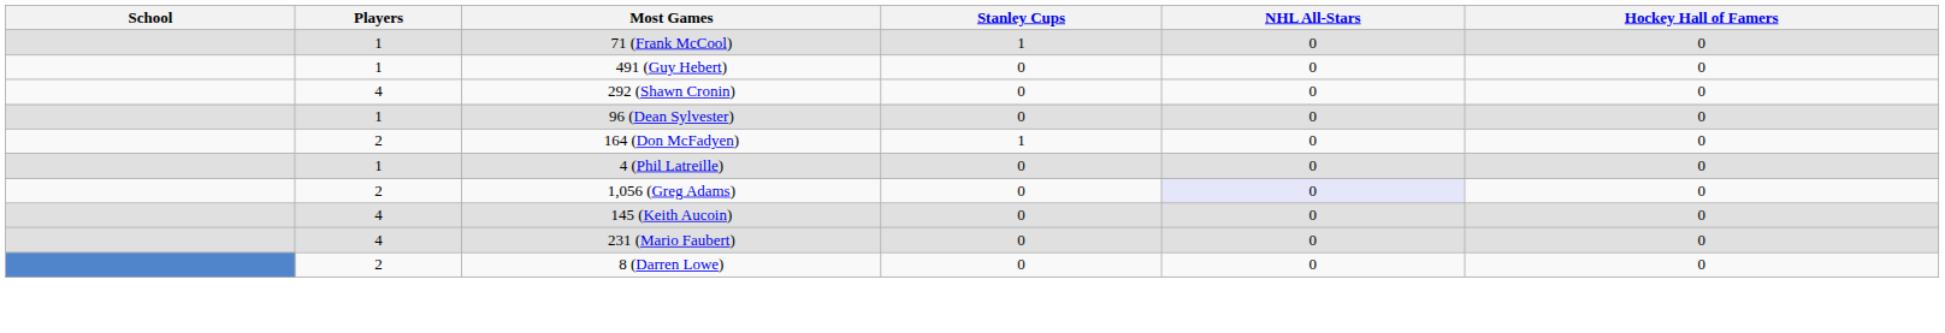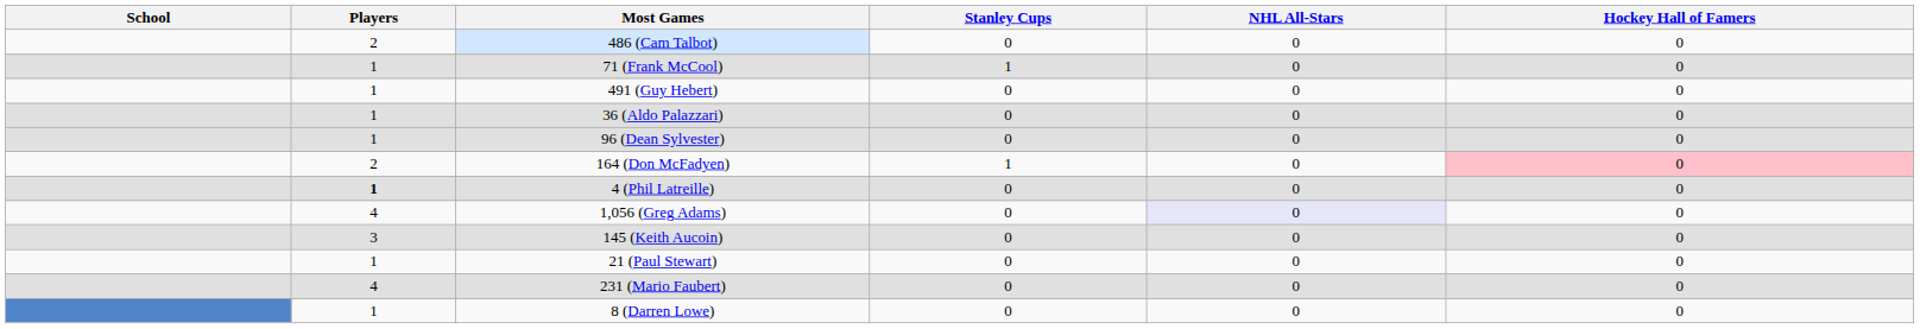+ row: 2 | 486 (Cam Talbot) | 0 | 0 | 0
+ row: 1 | 36 (Aldo Palazzari) | 0 | 0 | 0
- row: 4 | 292 (Shawn Cronin) | 0 | 0 | 0
164 (Don McFadyen) | Hockey Hall of Famers: no background -> pink background
4 (Phil Latreille) | Players: normal -> bold
1,056 (Greg Adams) | Players: 2 -> 4
145 (Keith Aucoin) | Players: 4 -> 3
+ row: 1 | 21 (Paul Stewart) | 0 | 0 | 0
8 (Darren Lowe) | Players: 2 -> 1
